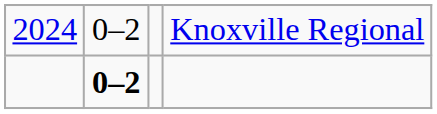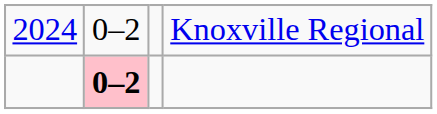row 2 | column 2: no background -> pink background
